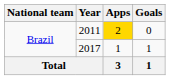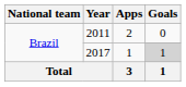2011 | Apps: gold background -> no background
2017 | Goals: no background -> lightgrey background
